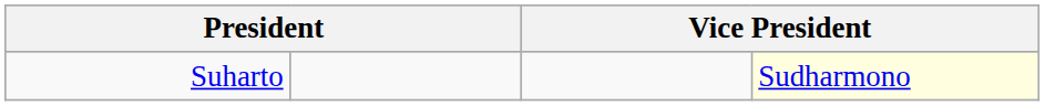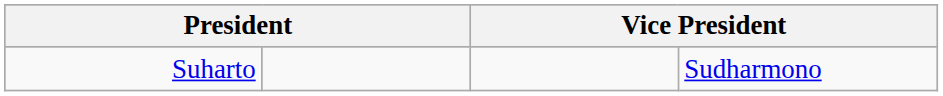Suharto | column 4: lightyellow background -> no background
